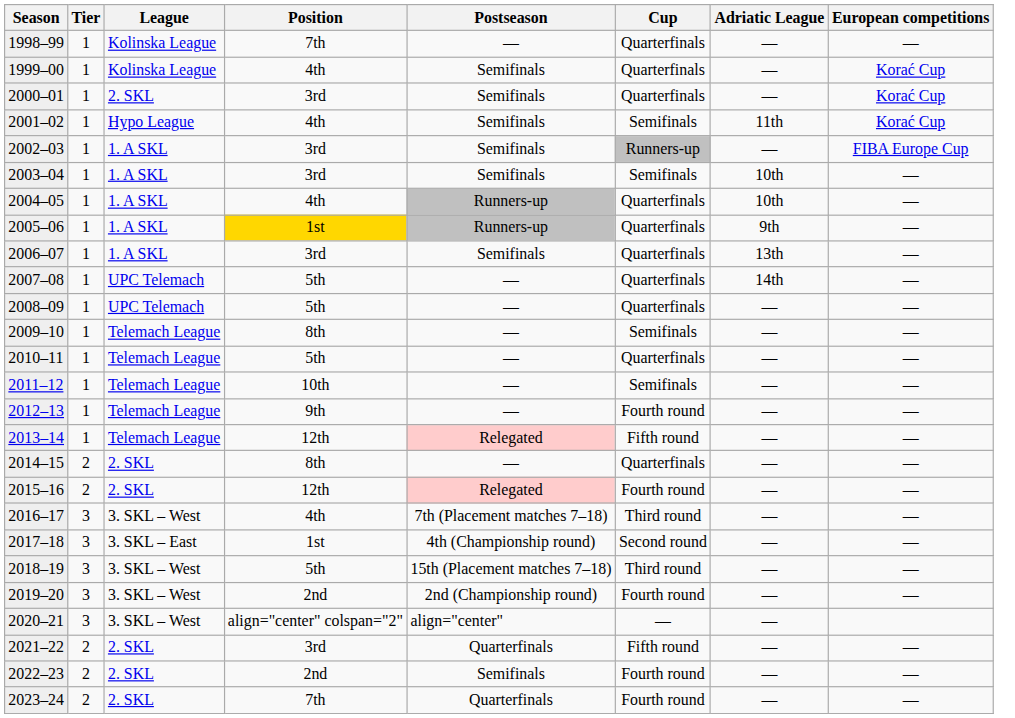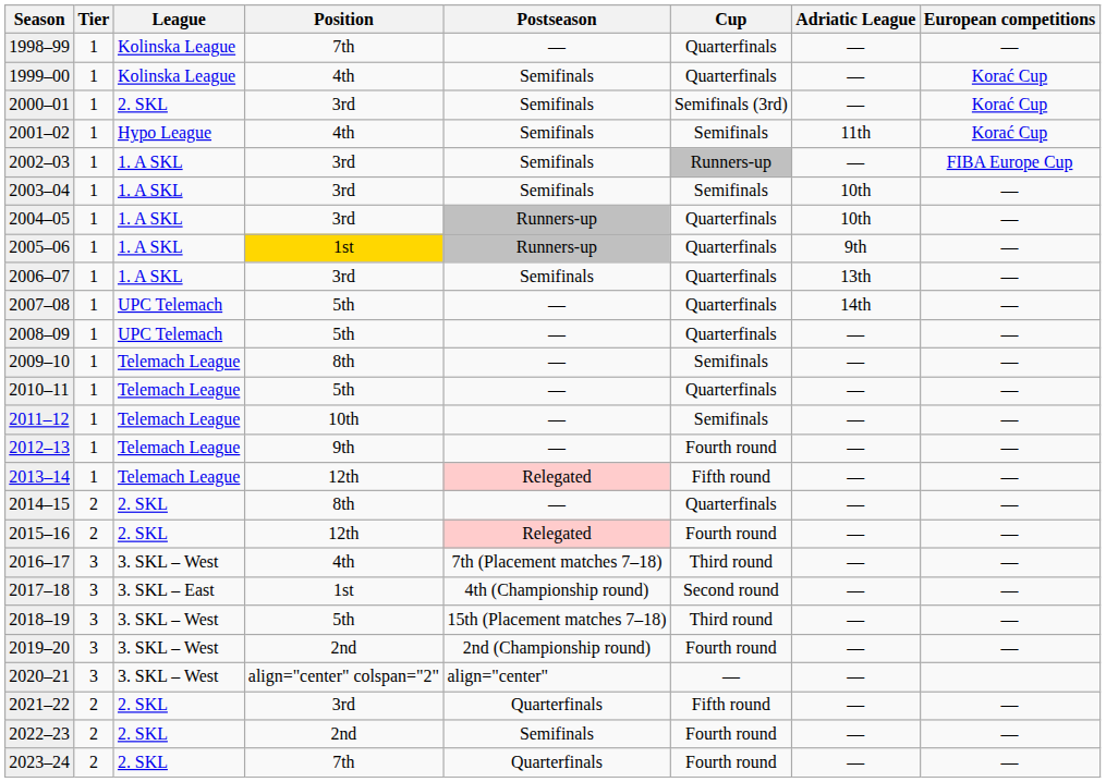2000–01 | Cup: Quarterfinals -> Semifinals (3rd)
2004–05 | Position: 4th -> 3rd
